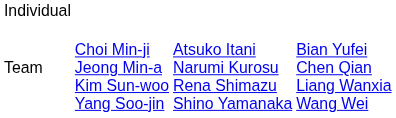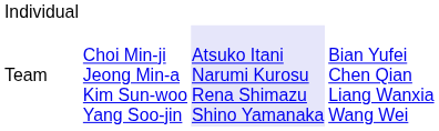Team | column 3: no background -> lavender background
